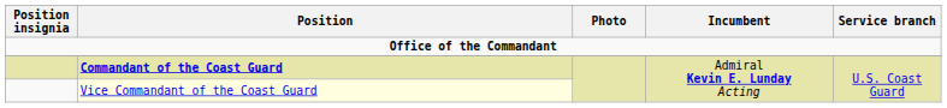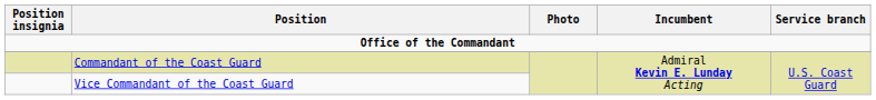Commandant of the Coast Guard | Position: bold -> normal
Vice Commandant of the Coast Guard | Position: lightyellow background -> no background
